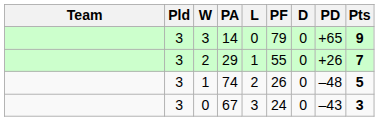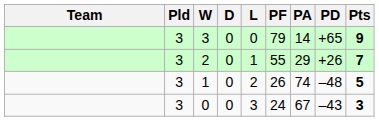columns swapped: D <-> PA
